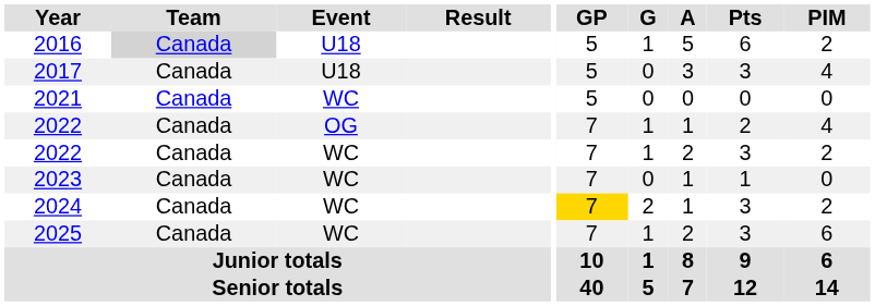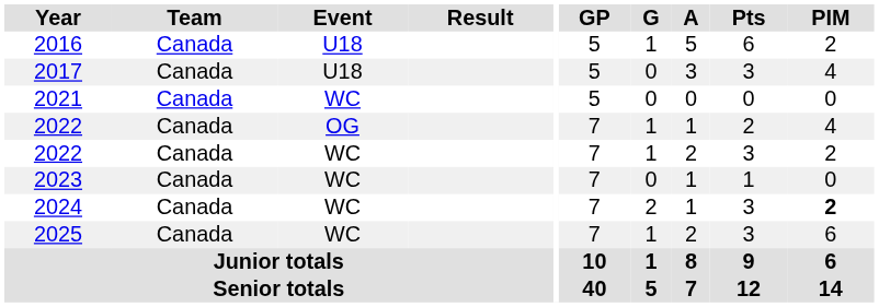2016 | Team: lightgrey background -> no background
2024 | GP: gold background -> no background
2024 | PIM: normal -> bold
